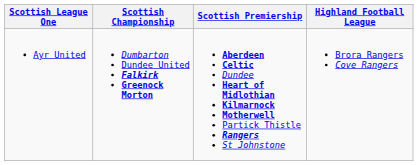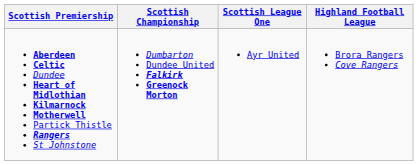columns swapped: Scottish Premiership <-> Scottish League One
